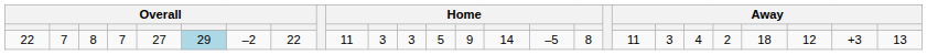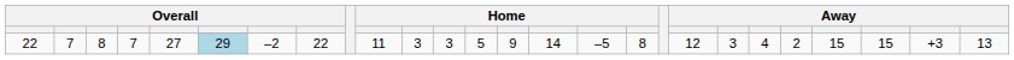row 3 | column 19: 11 -> 12
row 3 | column 23: 18 -> 15
row 3 | column 24: 12 -> 15
